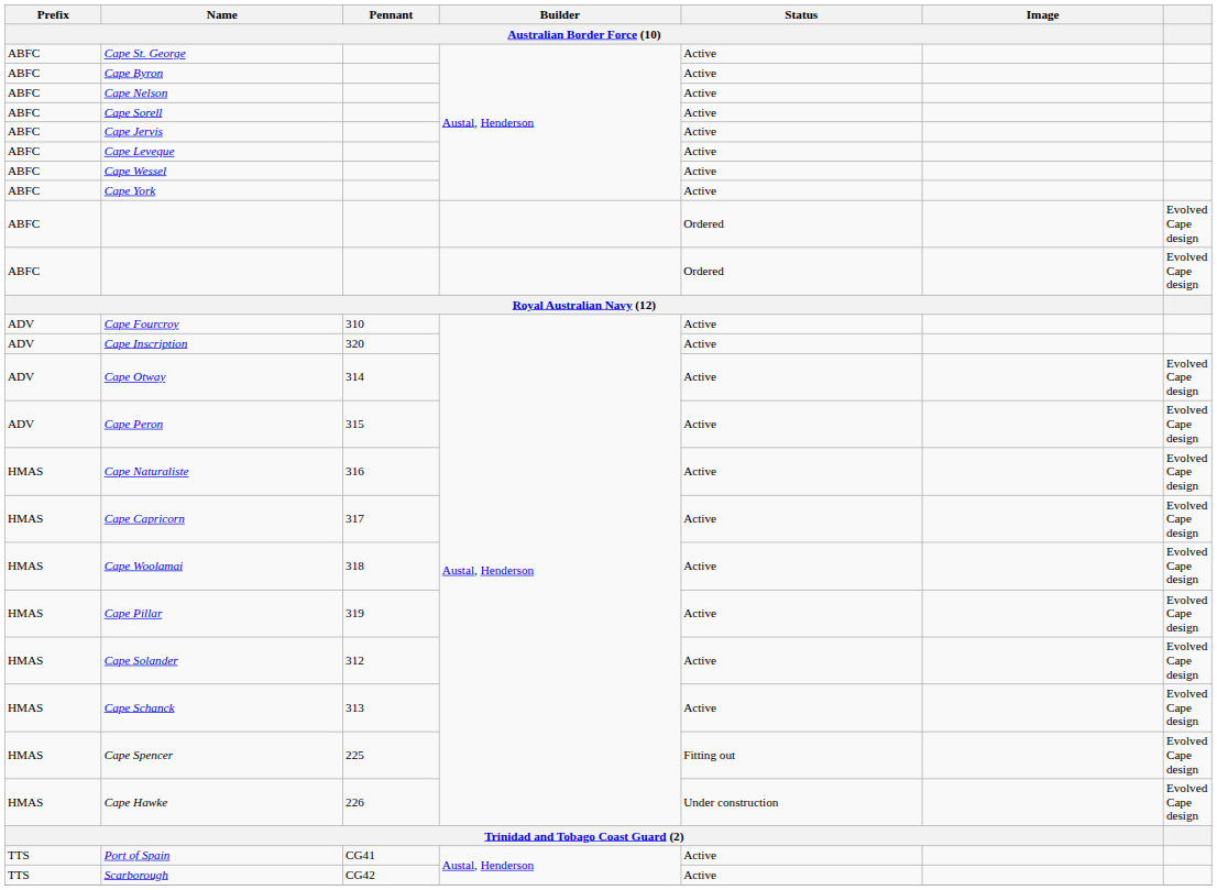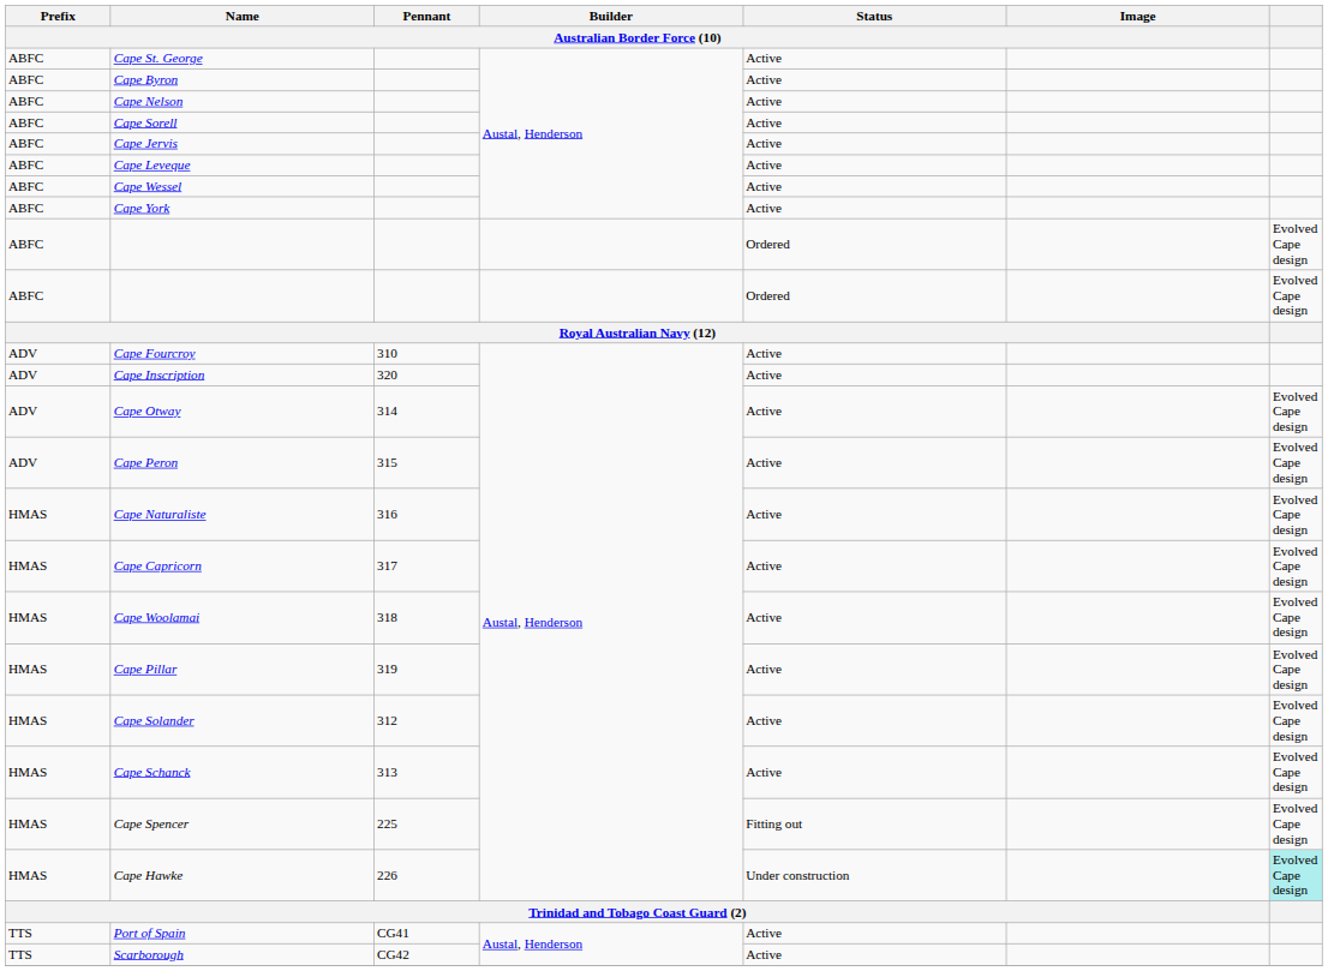Cape Hawke | column 7: no background -> paleturquoise background
